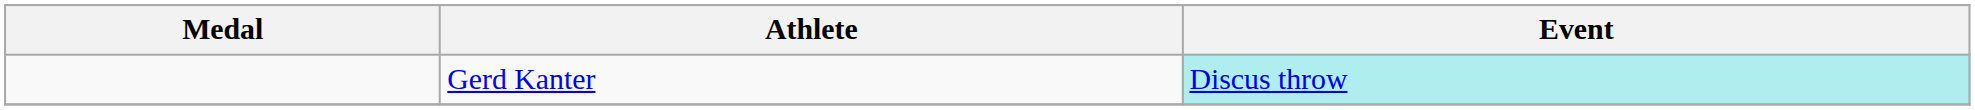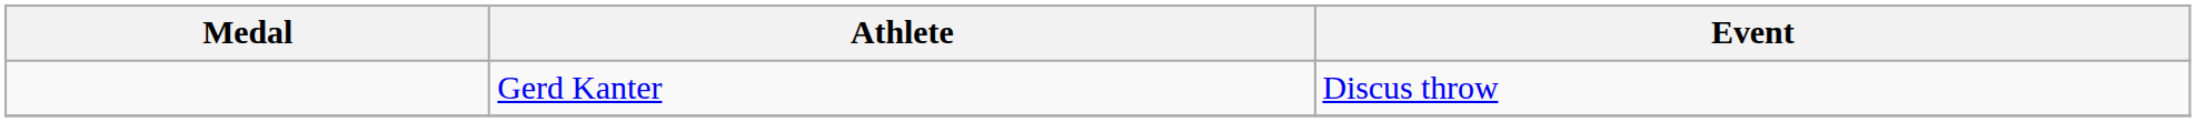Gerd Kanter | Event: paleturquoise background -> no background
